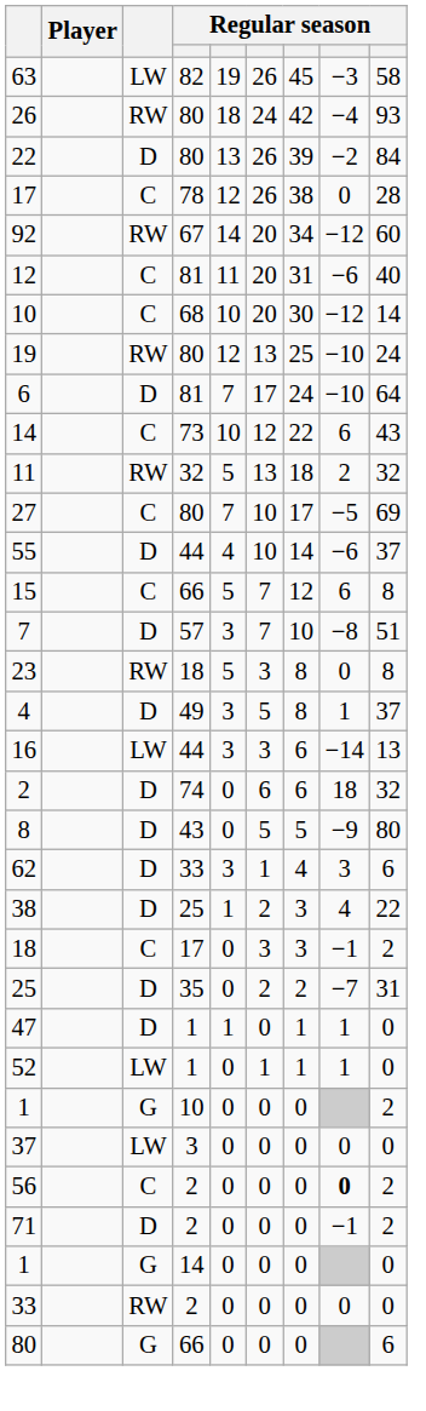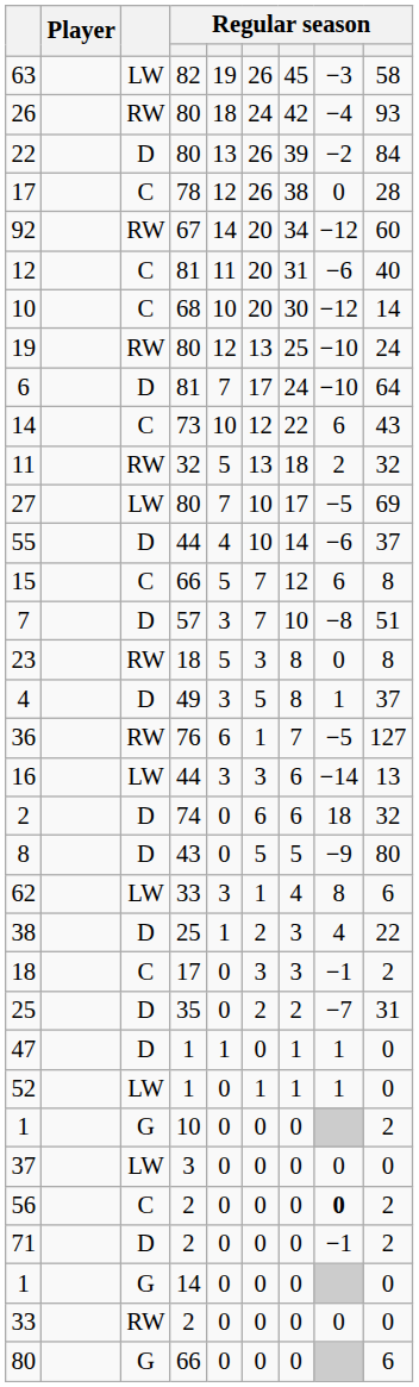27 | column 3: C -> LW
+ row: 36 | RW | 76 | 6 | 1 | 7 | −5 | 127
62 | column 3: D -> LW
62 | column 8: 3 -> 8
